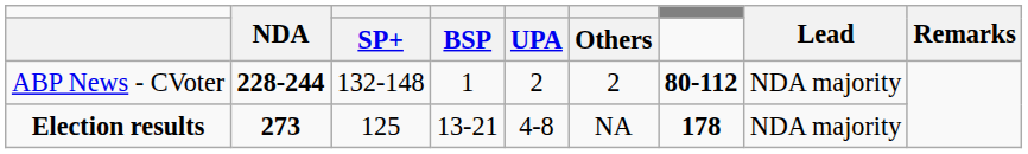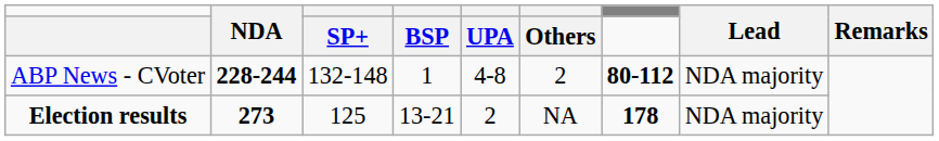ABP News - CVoter | UPA: 2 -> 4-8
Election results | UPA: 4-8 -> 2
